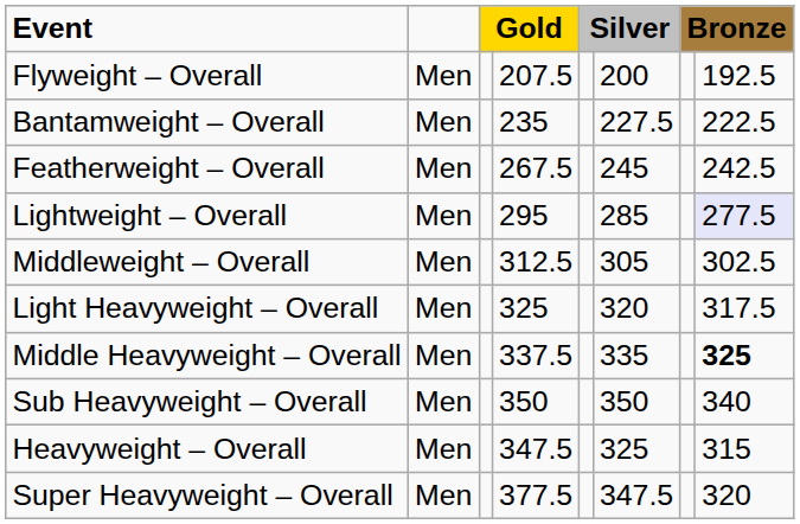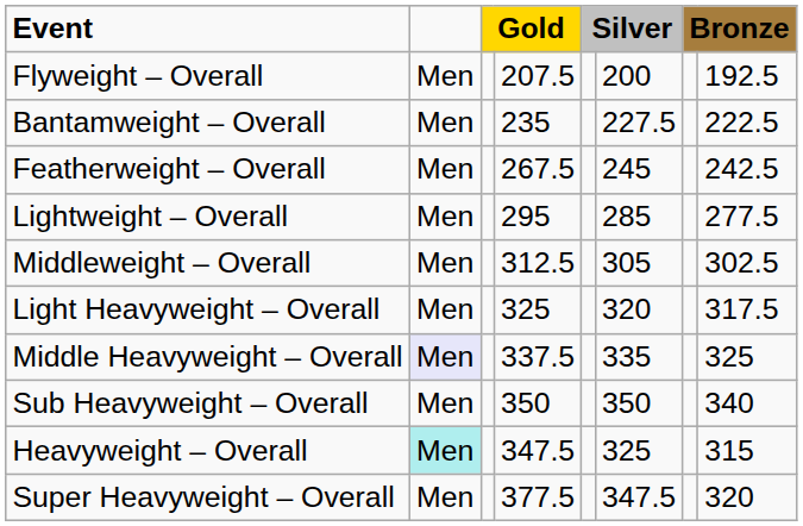row 5 | column 8: lavender background -> no background
row 8 | column 2: no background -> lavender background
row 8 | column 8: bold -> normal
row 10 | column 2: no background -> paleturquoise background
